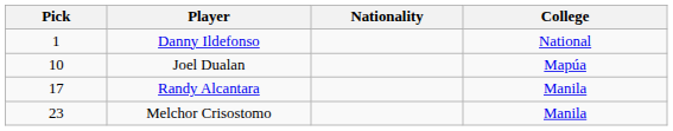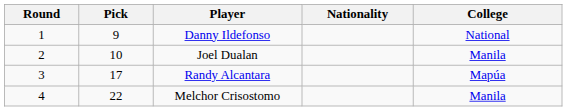+ column: Round | 1 | 2 | 3 | 4
Danny Ildefonso | Pick: 1 -> 9
Joel Dualan | College: Mapúa -> Manila
Randy Alcantara | College: Manila -> Mapúa
Melchor Crisostomo | Pick: 23 -> 22
